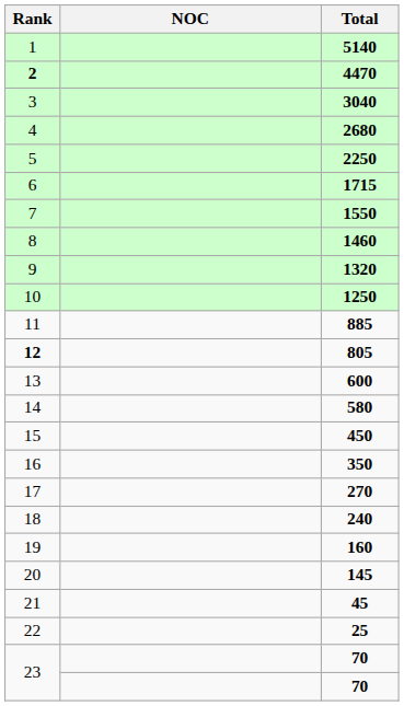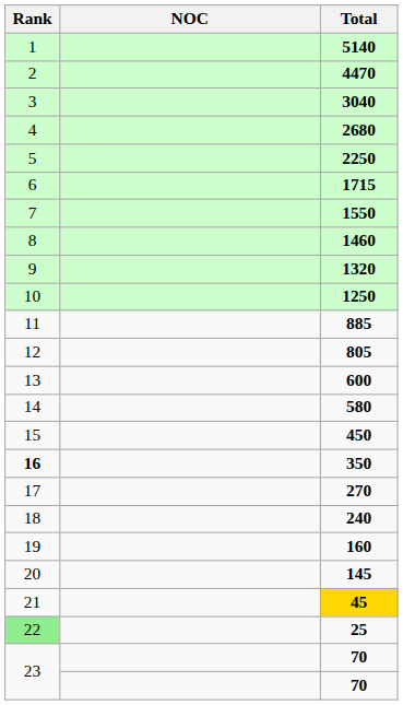2 | Rank: bold -> normal
12 | Rank: bold -> normal
16 | Rank: normal -> bold
21 | Total: no background -> gold background
22 | Rank: no background -> lightgreen background
